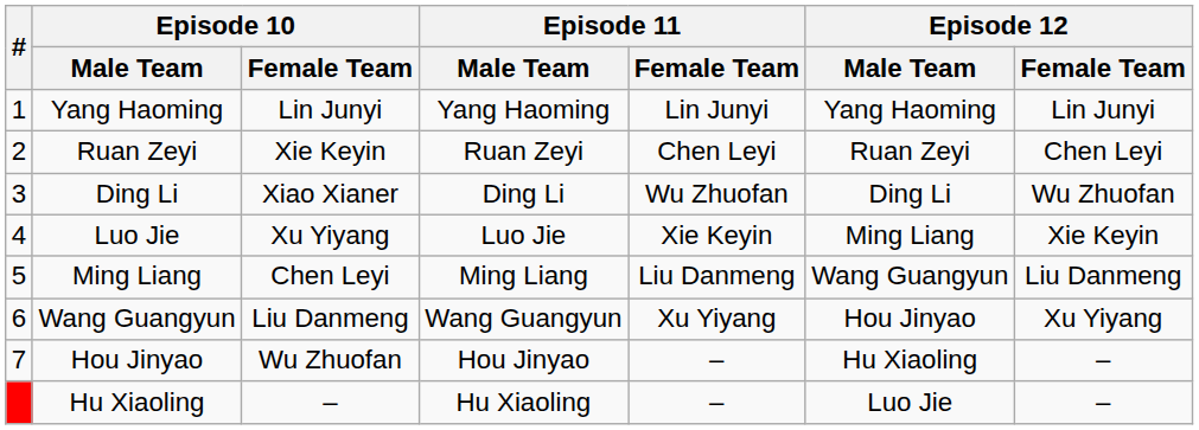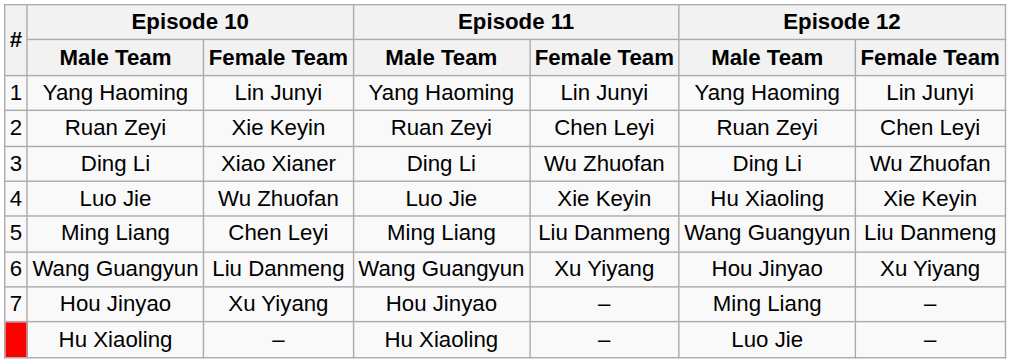row 6 | Episode 10 / Female Team: Xu Yiyang -> Wu Zhuofan
row 6 | Episode 12 / Male Team: Ming Liang -> Hu Xiaoling
row 9 | Episode 10 / Female Team: Wu Zhuofan -> Xu Yiyang
row 9 | Episode 12 / Male Team: Hu Xiaoling -> Ming Liang
